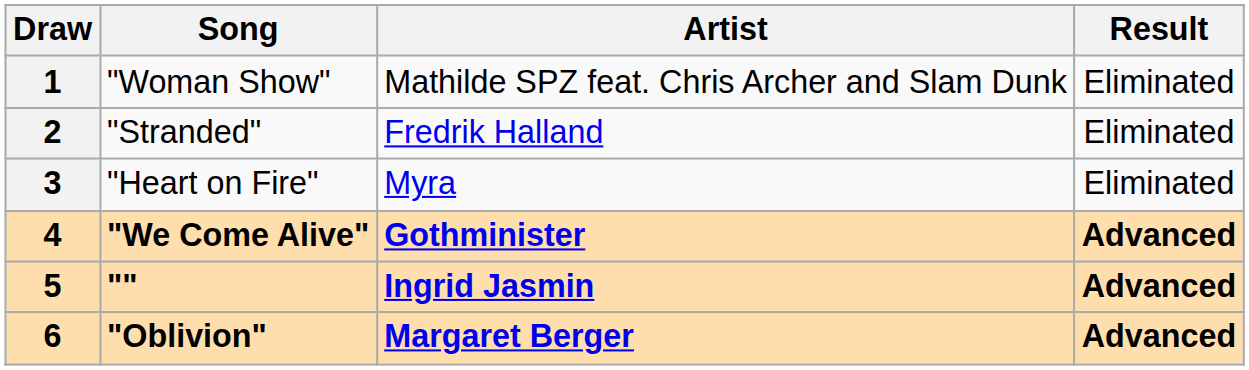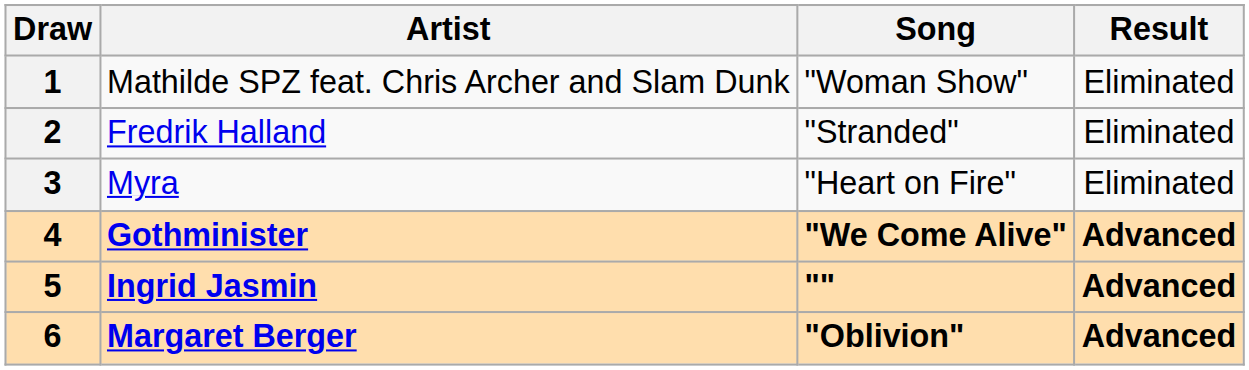columns swapped: Artist <-> Song
